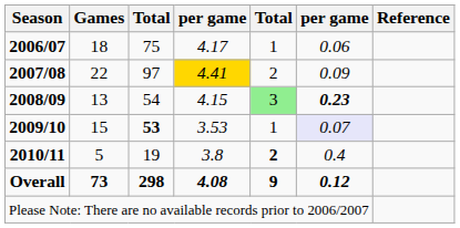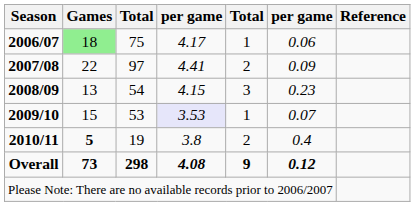2006/07 | Games: no background -> lightgreen background
2007/08 | column 4: gold background -> no background
2008/09 | column 5: lightgreen background -> no background
2008/09 | column 6: bold -> normal
2009/10 | column 3: bold -> normal
2009/10 | column 4: no background -> lavender background
2009/10 | column 6: lavender background -> no background
2010/11 | Games: normal -> bold
2010/11 | column 5: bold -> normal
